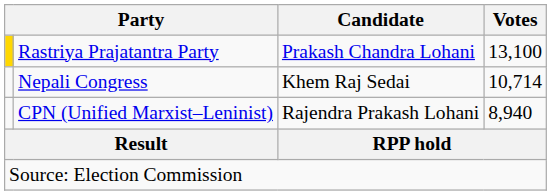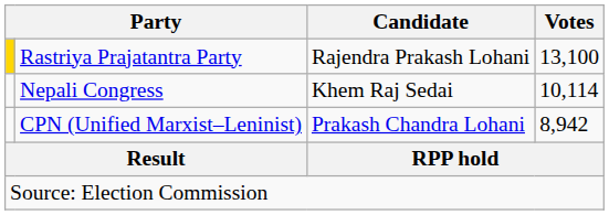Rastriya Prajatantra Party | Candidate: Prakash Chandra Lohani -> Rajendra Prakash Lohani
Nepali Congress | Votes: 10,714 -> 10,114
CPN (Unified Marxist–Leninist) | Candidate: Rajendra Prakash Lohani -> Prakash Chandra Lohani
CPN (Unified Marxist–Leninist) | Votes: 8,940 -> 8,942
